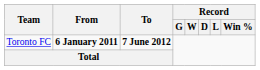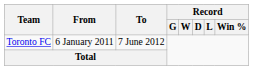Toronto FC | From: bold -> normal
Toronto FC | To: bold -> normal
